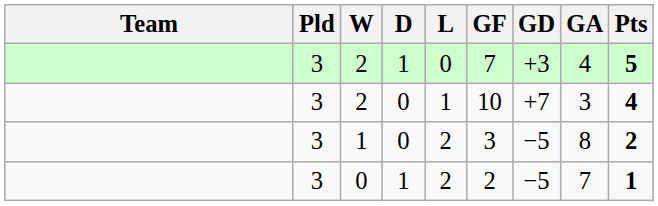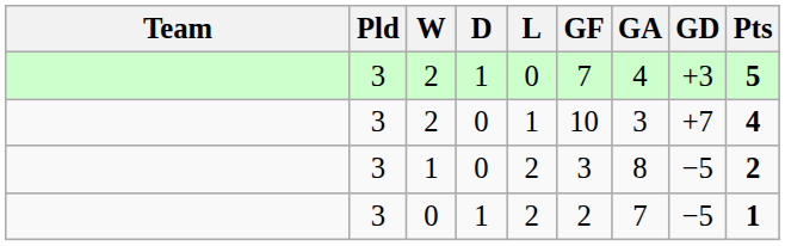columns swapped: GA <-> GD
